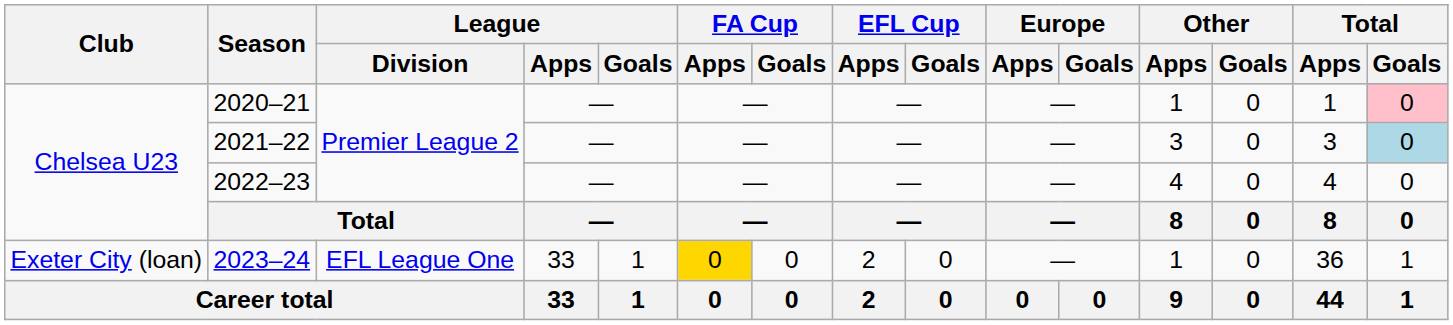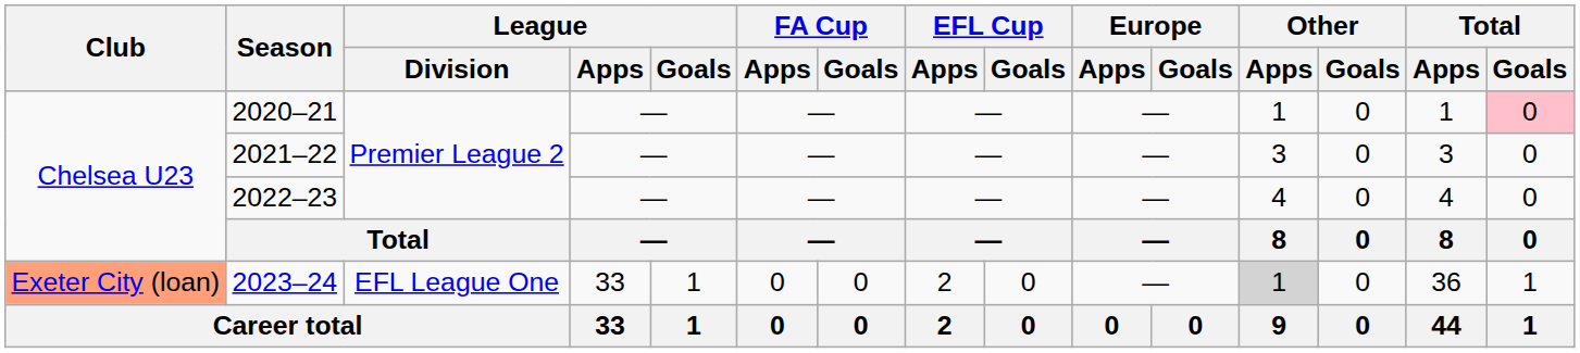2021–22 | Total / Goals: lightblue background -> no background
2023–24 | Club: no background -> lightsalmon background
2023–24 | FA Cup / Apps: gold background -> no background
2023–24 | Other / Apps: no background -> lightgrey background
